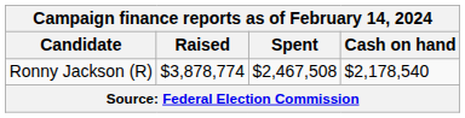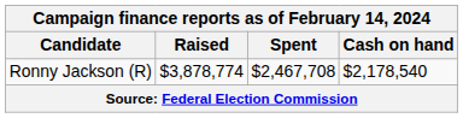Ronny Jackson (R) | Spent: $2,467,508 -> $2,467,708
